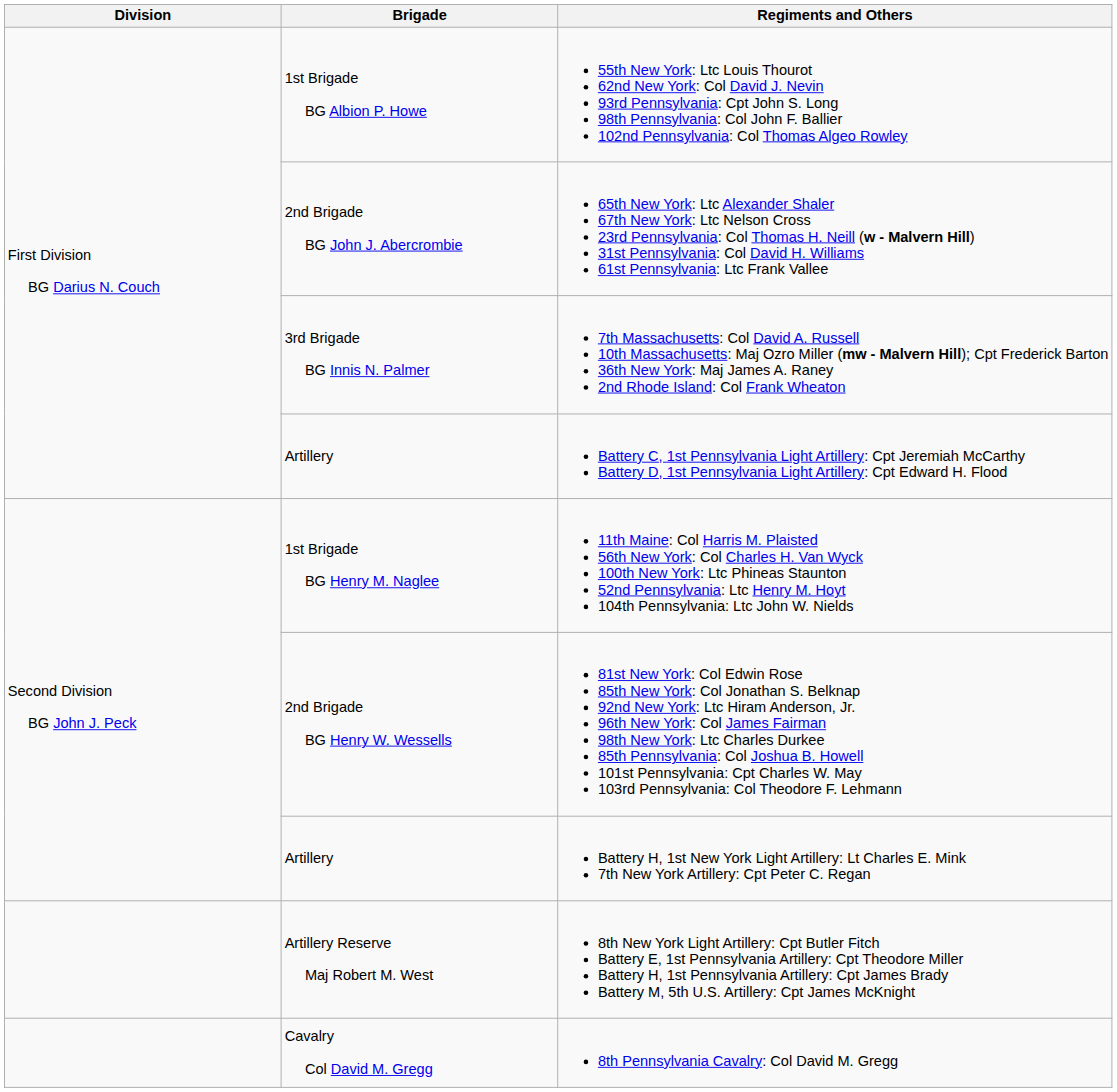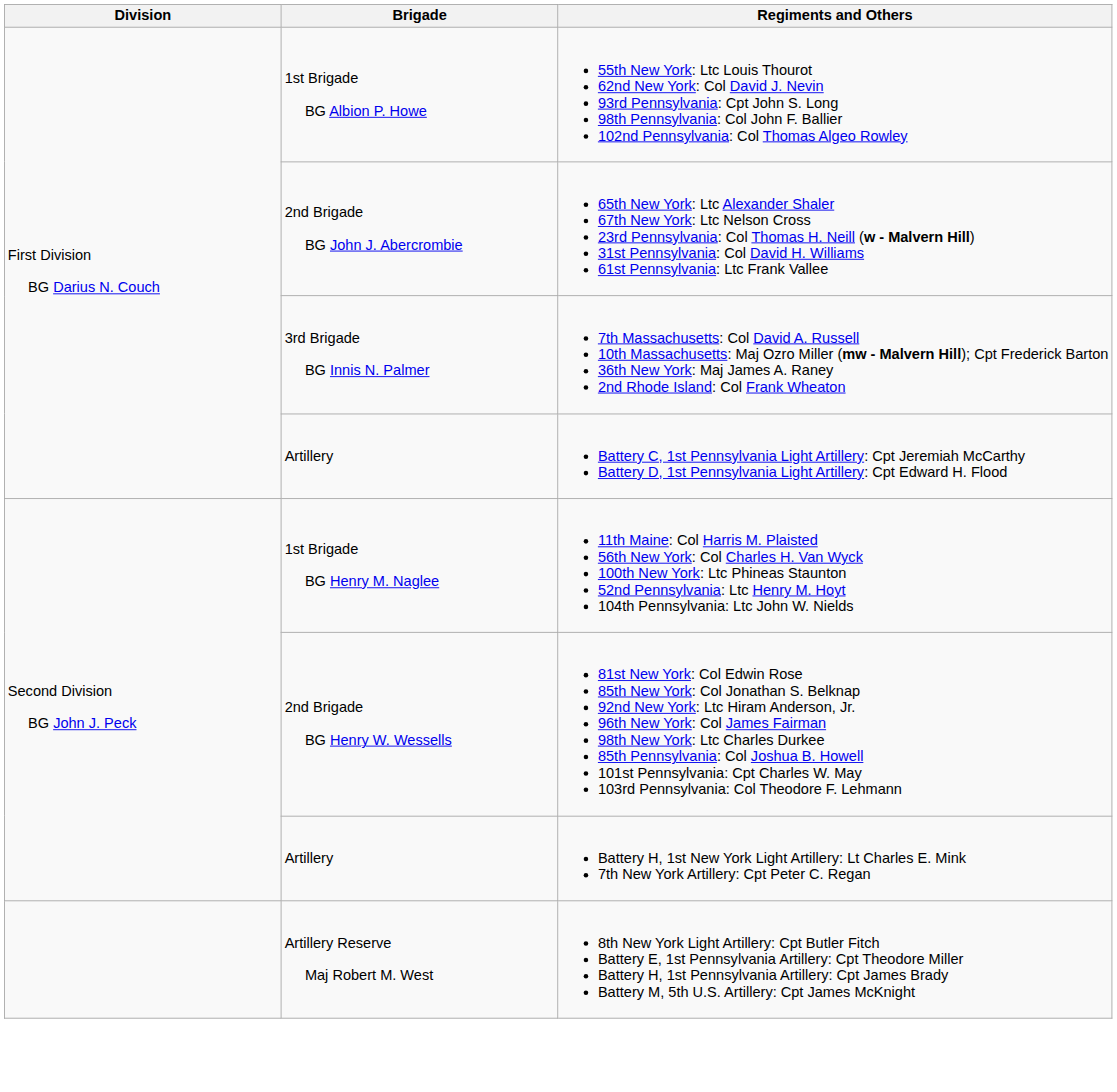- row: Cavalry Col David M. Gregg | 8th Pennsylvania Cavalry: Col David M. Gregg
